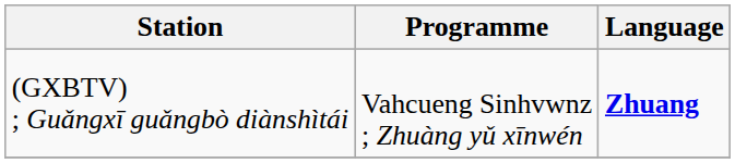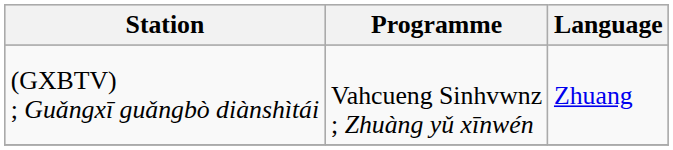(GXBTV) ; Guǎngxī guǎngbò diànshìtái | Language: bold -> normal
